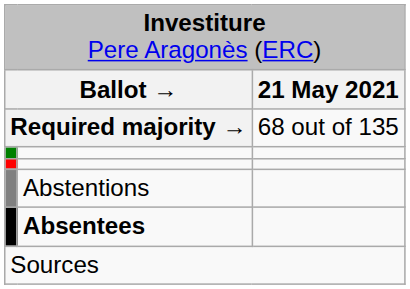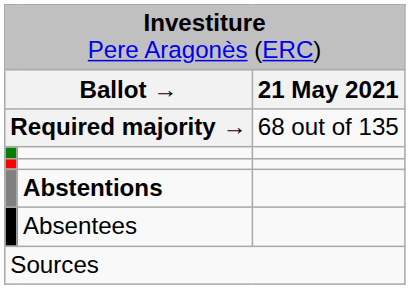Abstentions | column 2: normal -> bold
Absentees | column 2: bold -> normal
